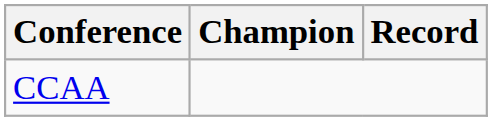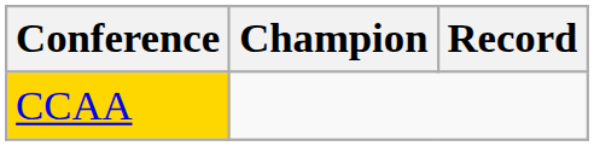CCAA | Conference: no background -> gold background
